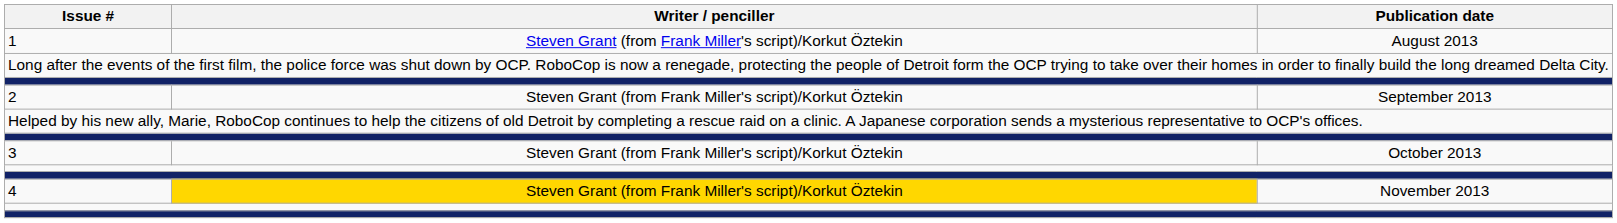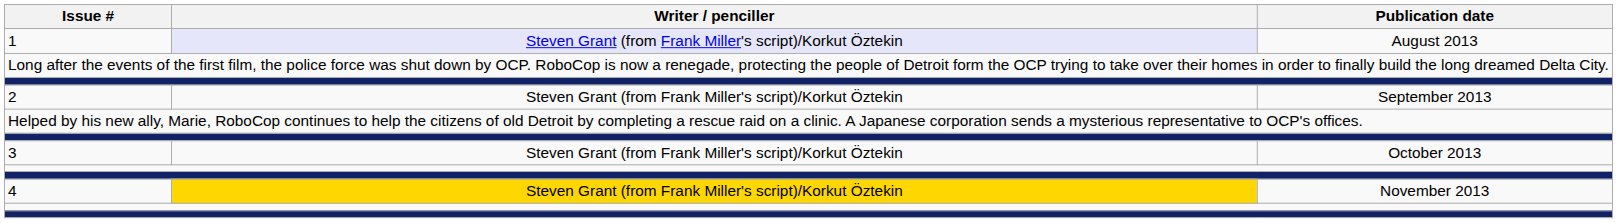1 | Writer / penciller: no background -> lavender background
